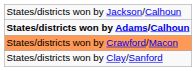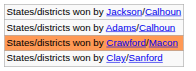row 2 | column 1: bold -> normal
